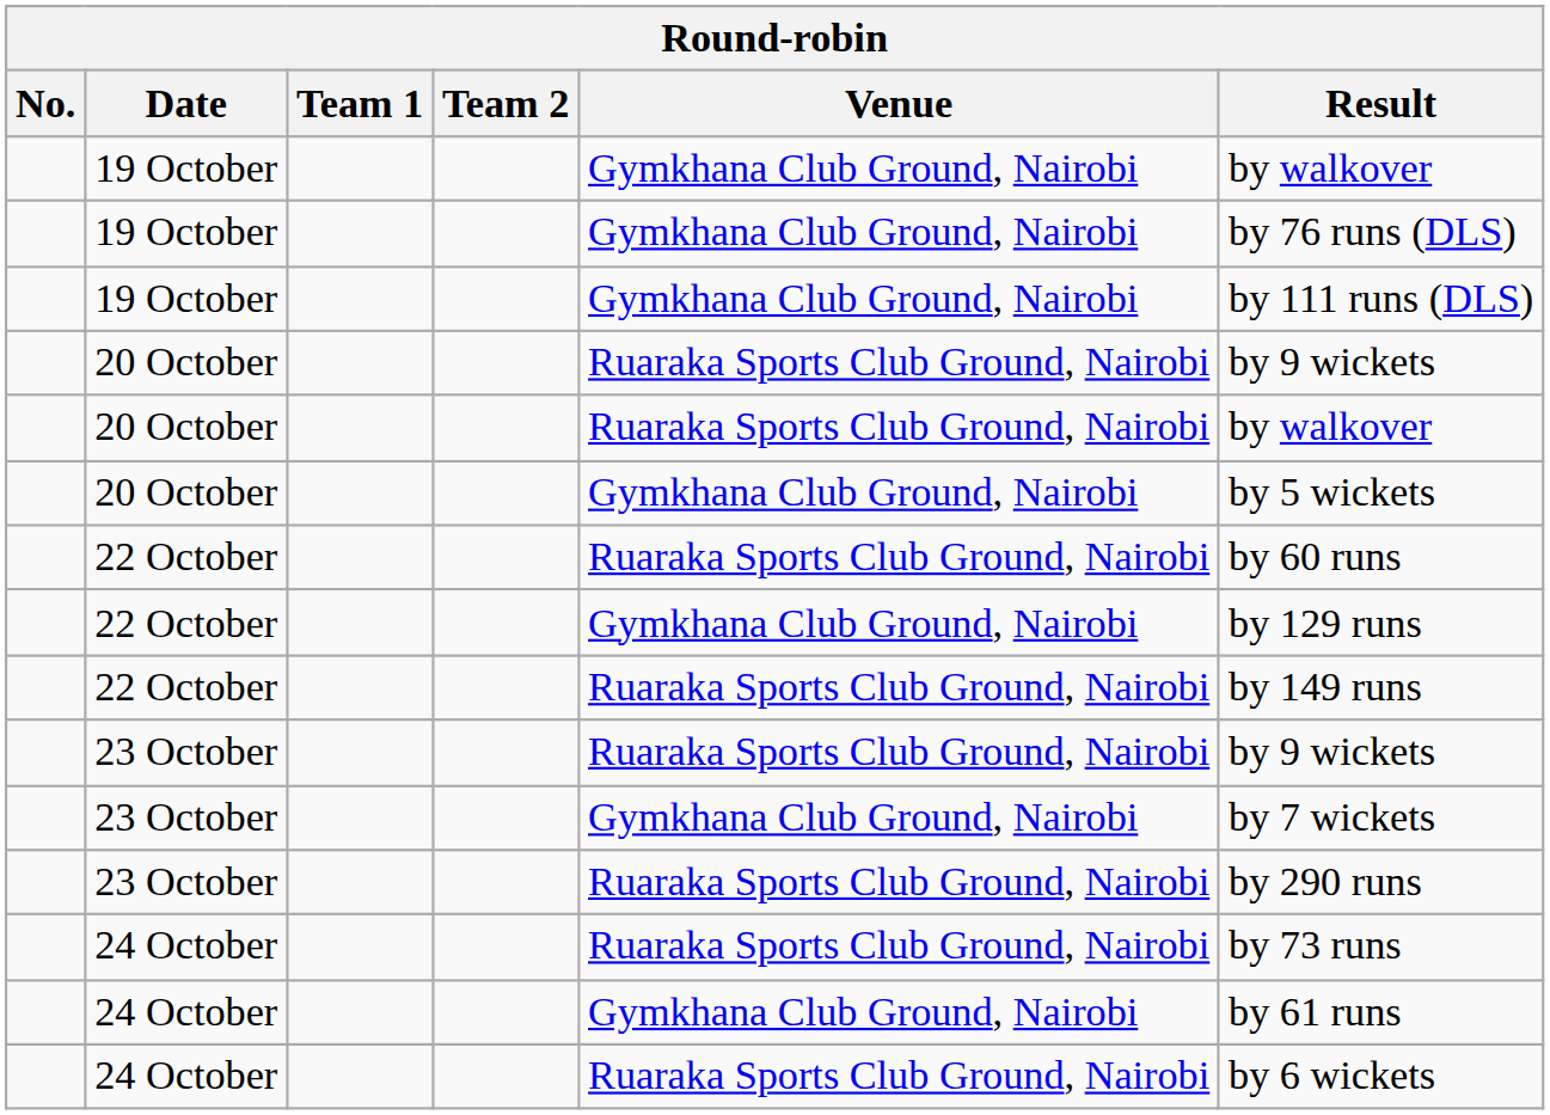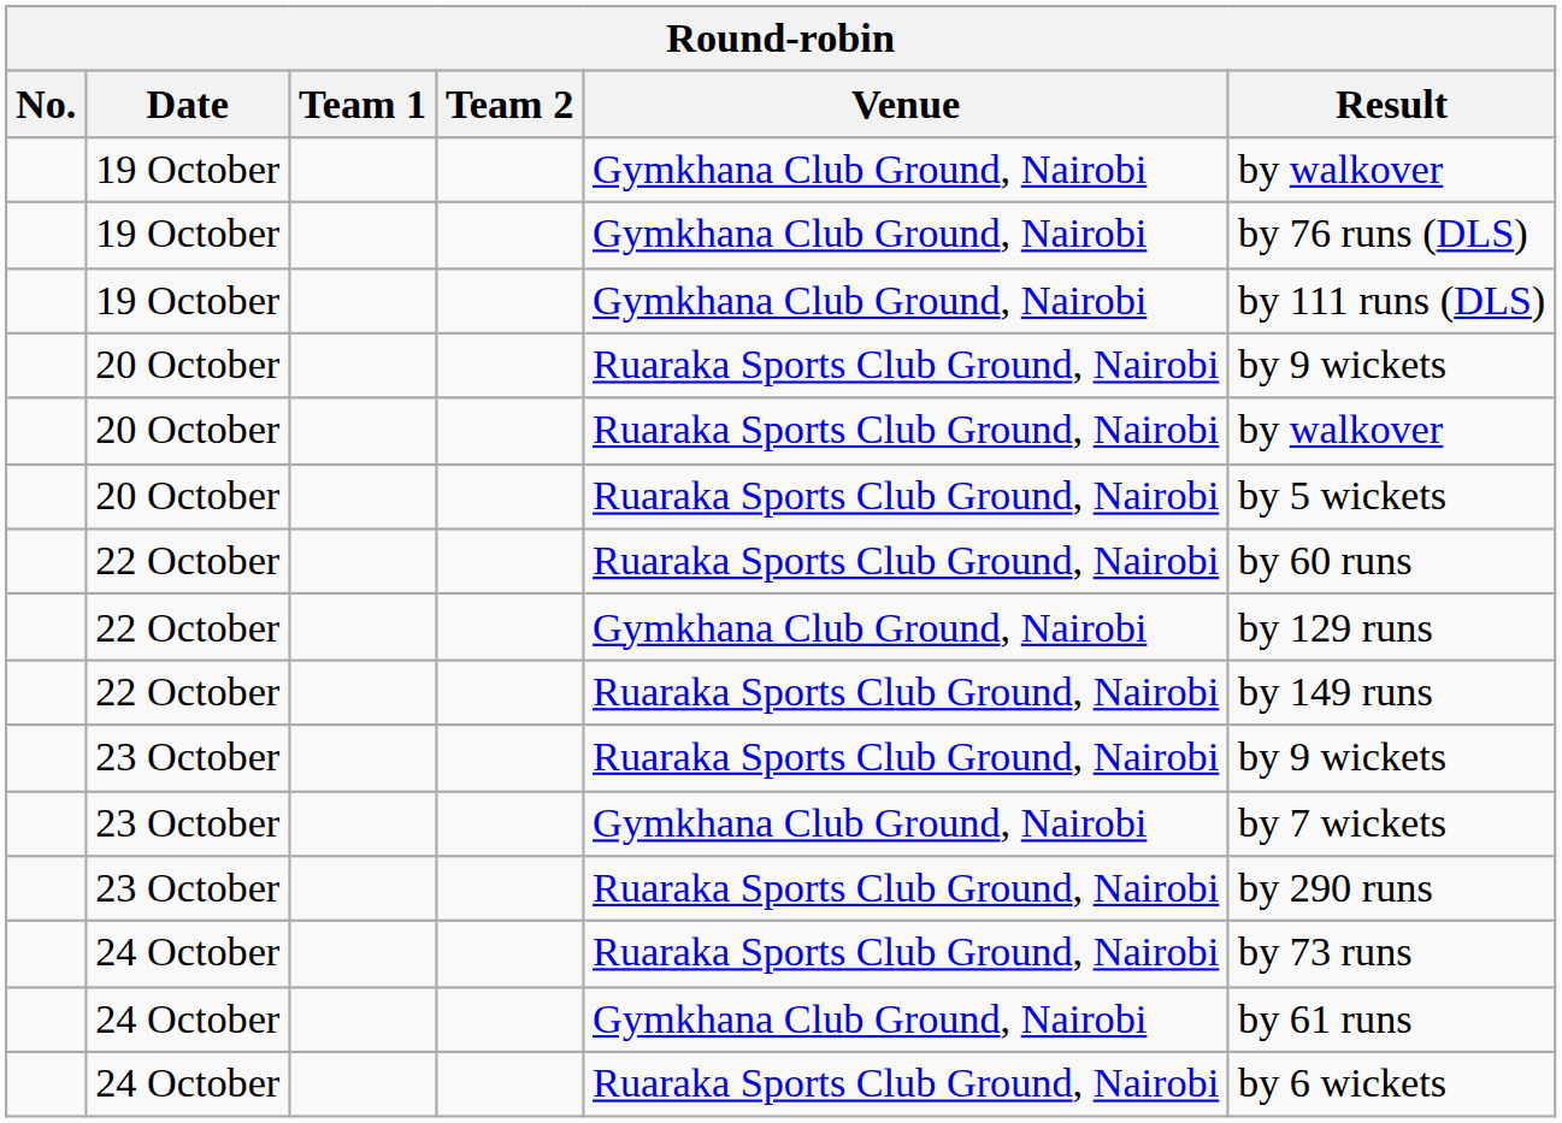row 8 | Venue: Gymkhana Club Ground, Nairobi -> Ruaraka Sports Club Ground, Nairobi
